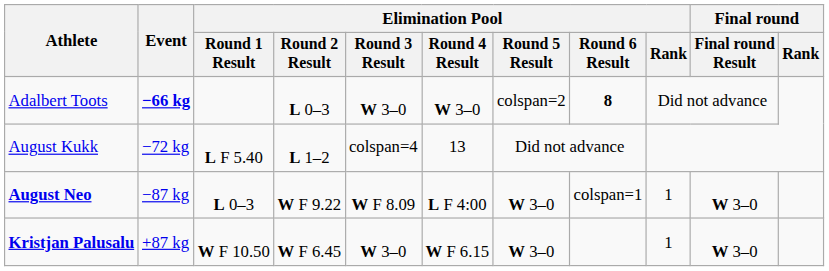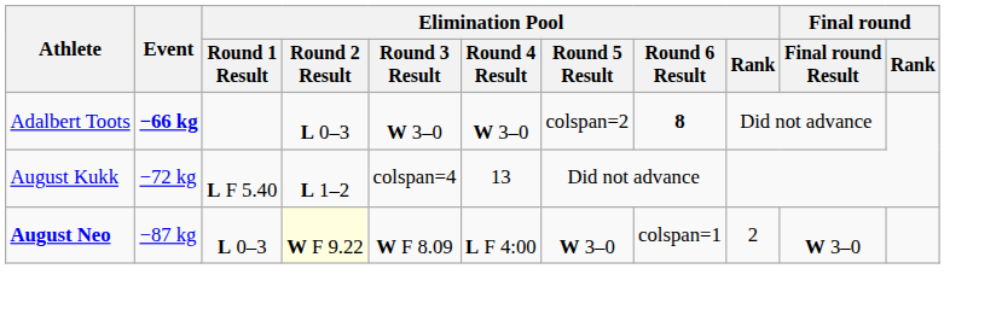August Neo | Elimination Pool / Round 2 Result: no background -> lightyellow background
August Neo | Elimination Pool / Rank: 1 -> 2
- row: Kristjan Palusalu | +87 kg | W F 10.50 | W F 6.45 | W 3–0 | W F 6.15 | W 3–0 | 1 | W 3–0
